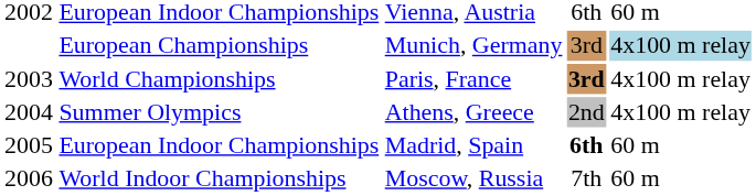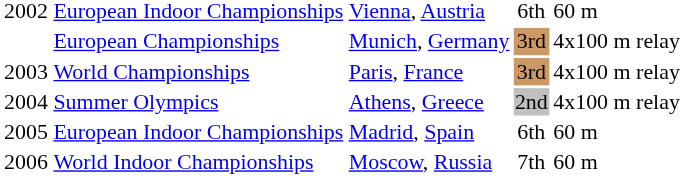European Championships | column 5: lightblue background -> no background
World Championships | column 4: bold -> normal
European Indoor Championships / Madrid, Spain | column 4: bold -> normal
